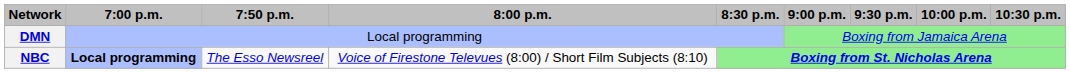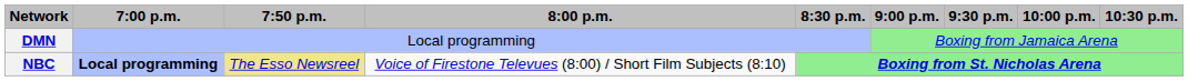NBC | 7:50 p.m.: no background -> khaki background
